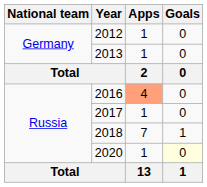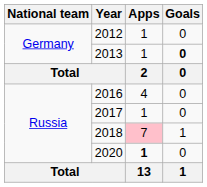2013 | Goals: normal -> bold
2016 | Apps: lightsalmon background -> no background
2018 | Apps: no background -> pink background
2020 | Apps: normal -> bold
2020 | Goals: lightyellow background -> no background
